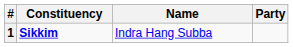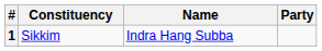1 | Constituency: bold -> normal
